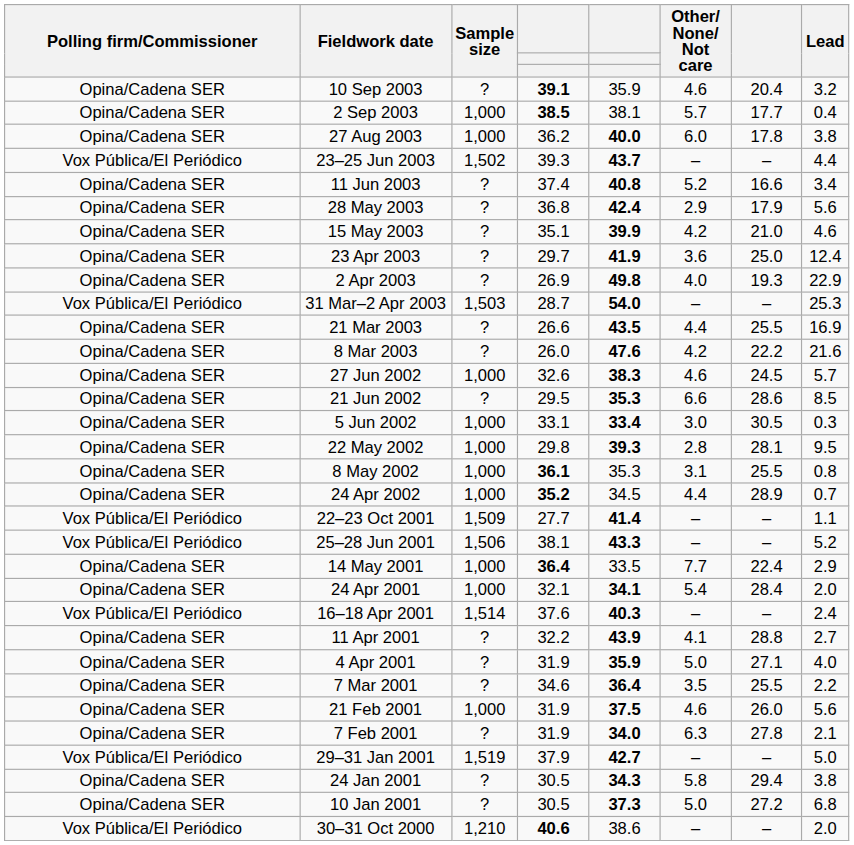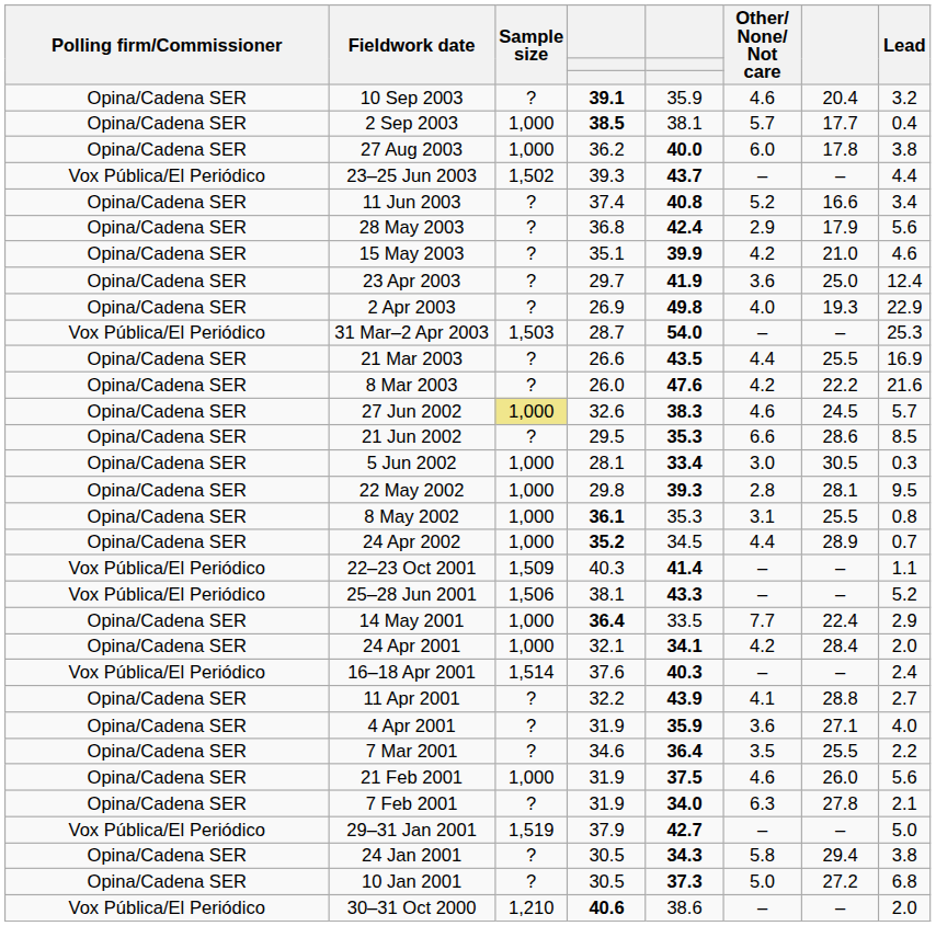27 Jun 2002 | Sample size: no background -> khaki background
5 Jun 2002 | column 4: 33.1 -> 28.1
22–23 Oct 2001 | column 4: 27.7 -> 40.3
24 Apr 2001 | Other/ None/ Not care: 5.4 -> 4.2
4 Apr 2001 | Other/ None/ Not care: 5.0 -> 3.6
